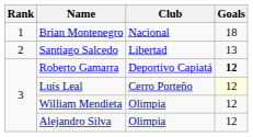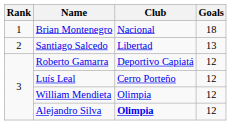Roberto Gamarra | Goals: bold -> normal
Luís Leal | Goals: lightyellow background -> no background
Alejandro Silva | Club: normal -> bold
